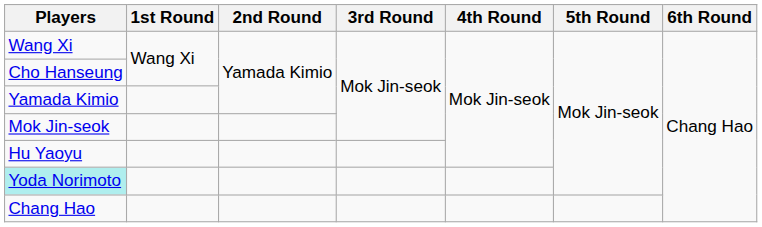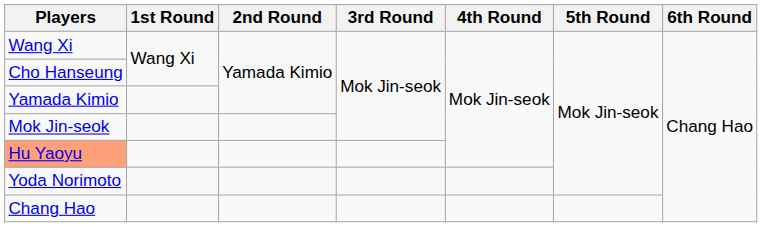Hu Yaoyu | Players: no background -> lightsalmon background
Yoda Norimoto | Players: paleturquoise background -> no background
